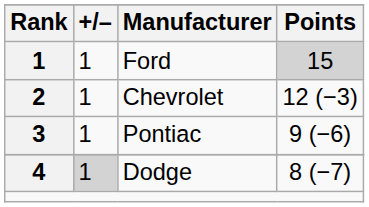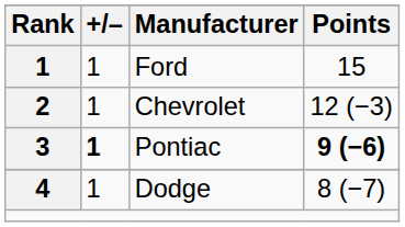Ford | Points: lightgrey background -> no background
Pontiac | +/–: normal -> bold
Pontiac | Points: normal -> bold
Dodge | +/–: lightgrey background -> no background
